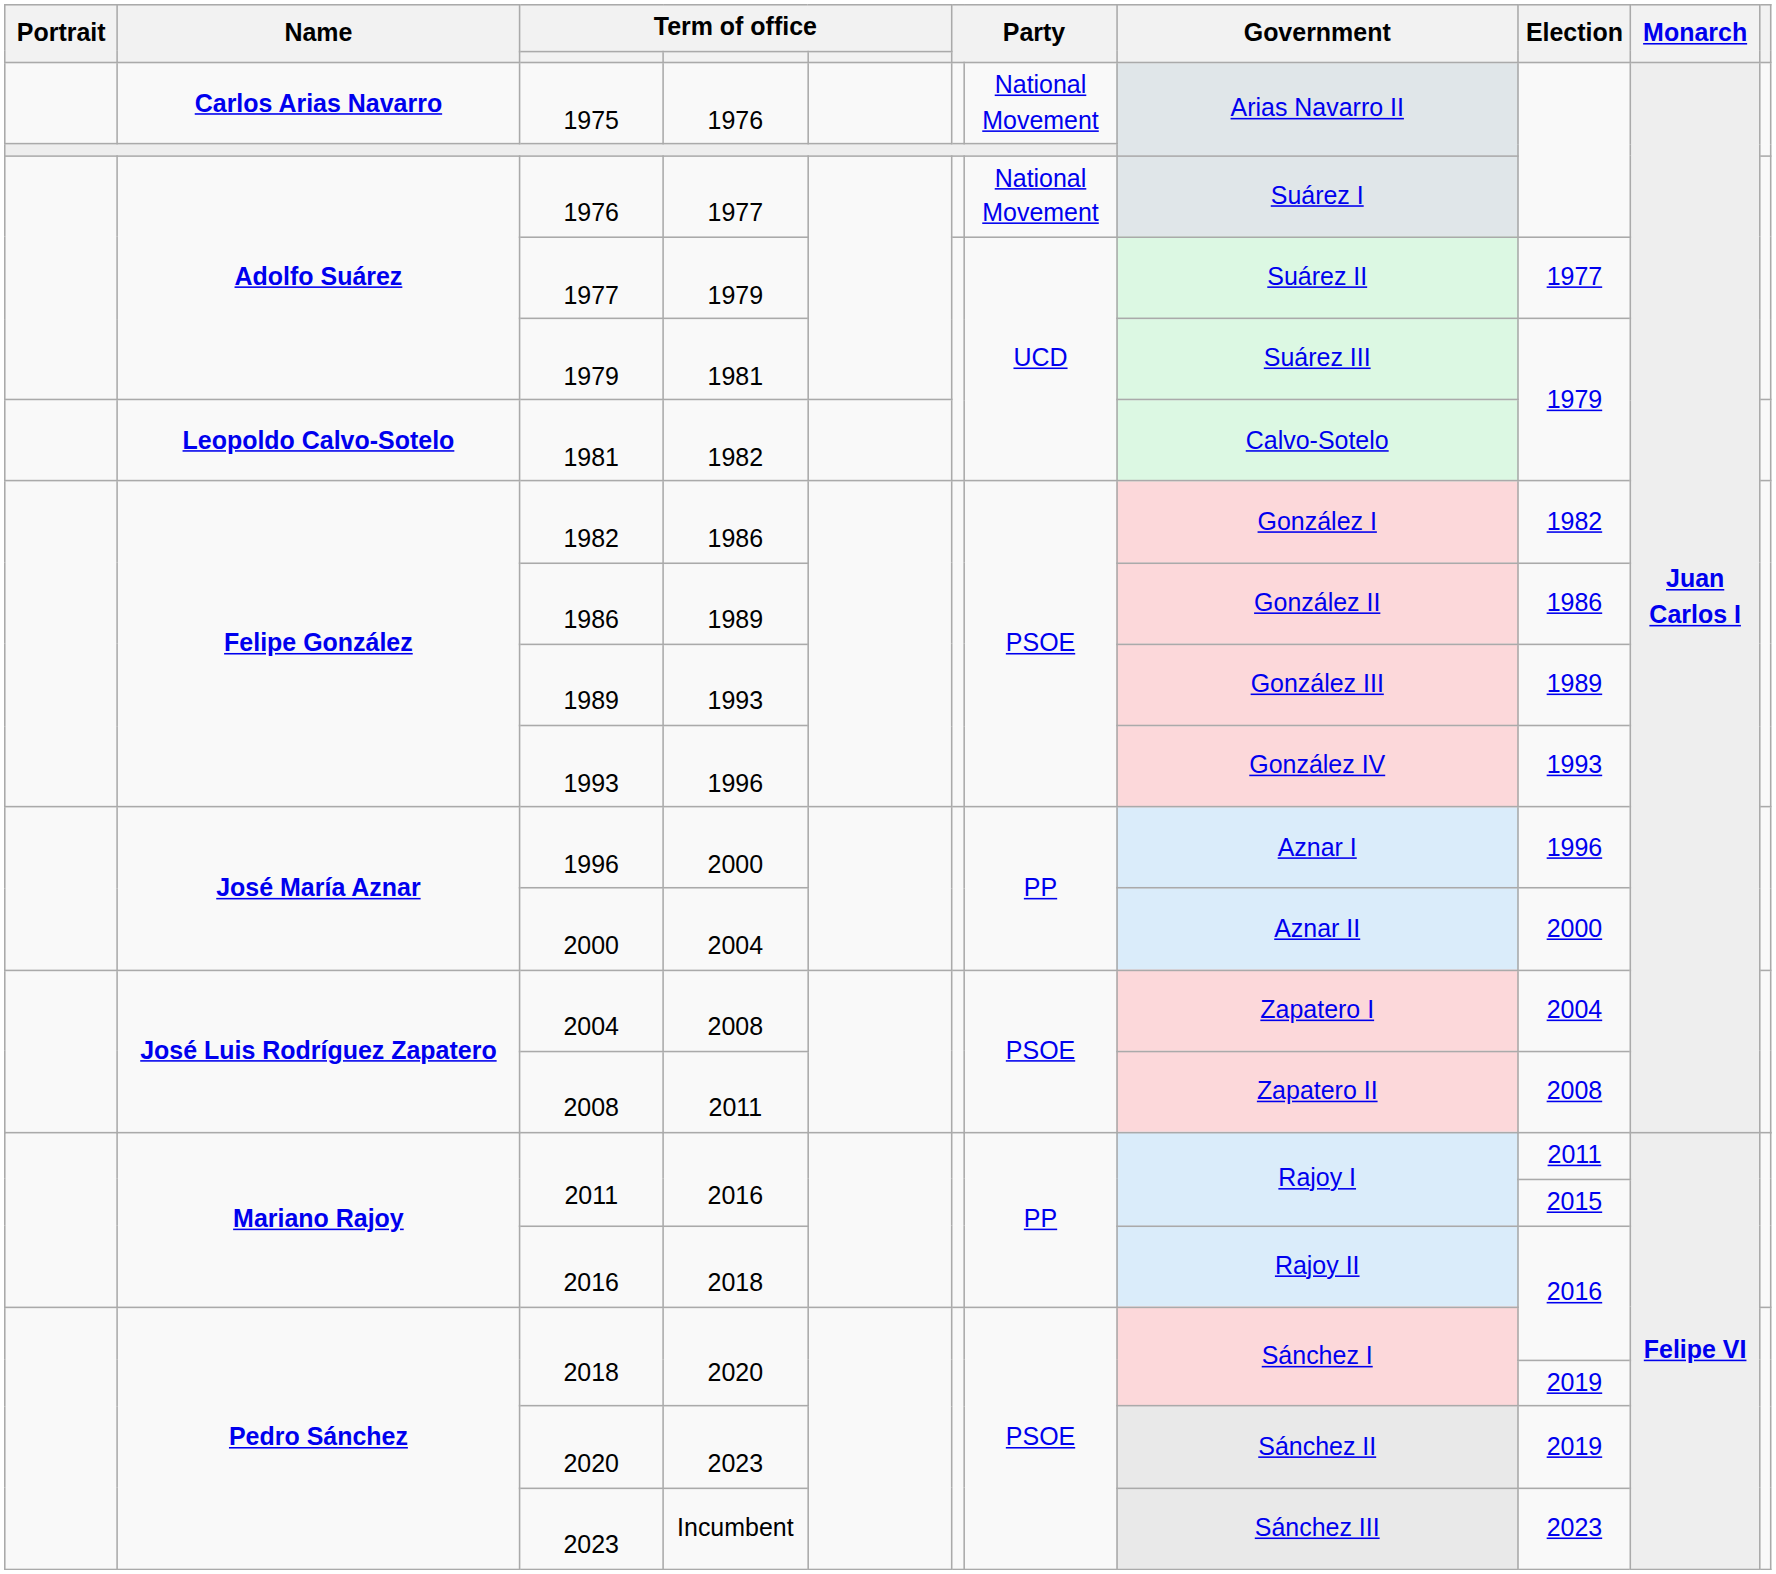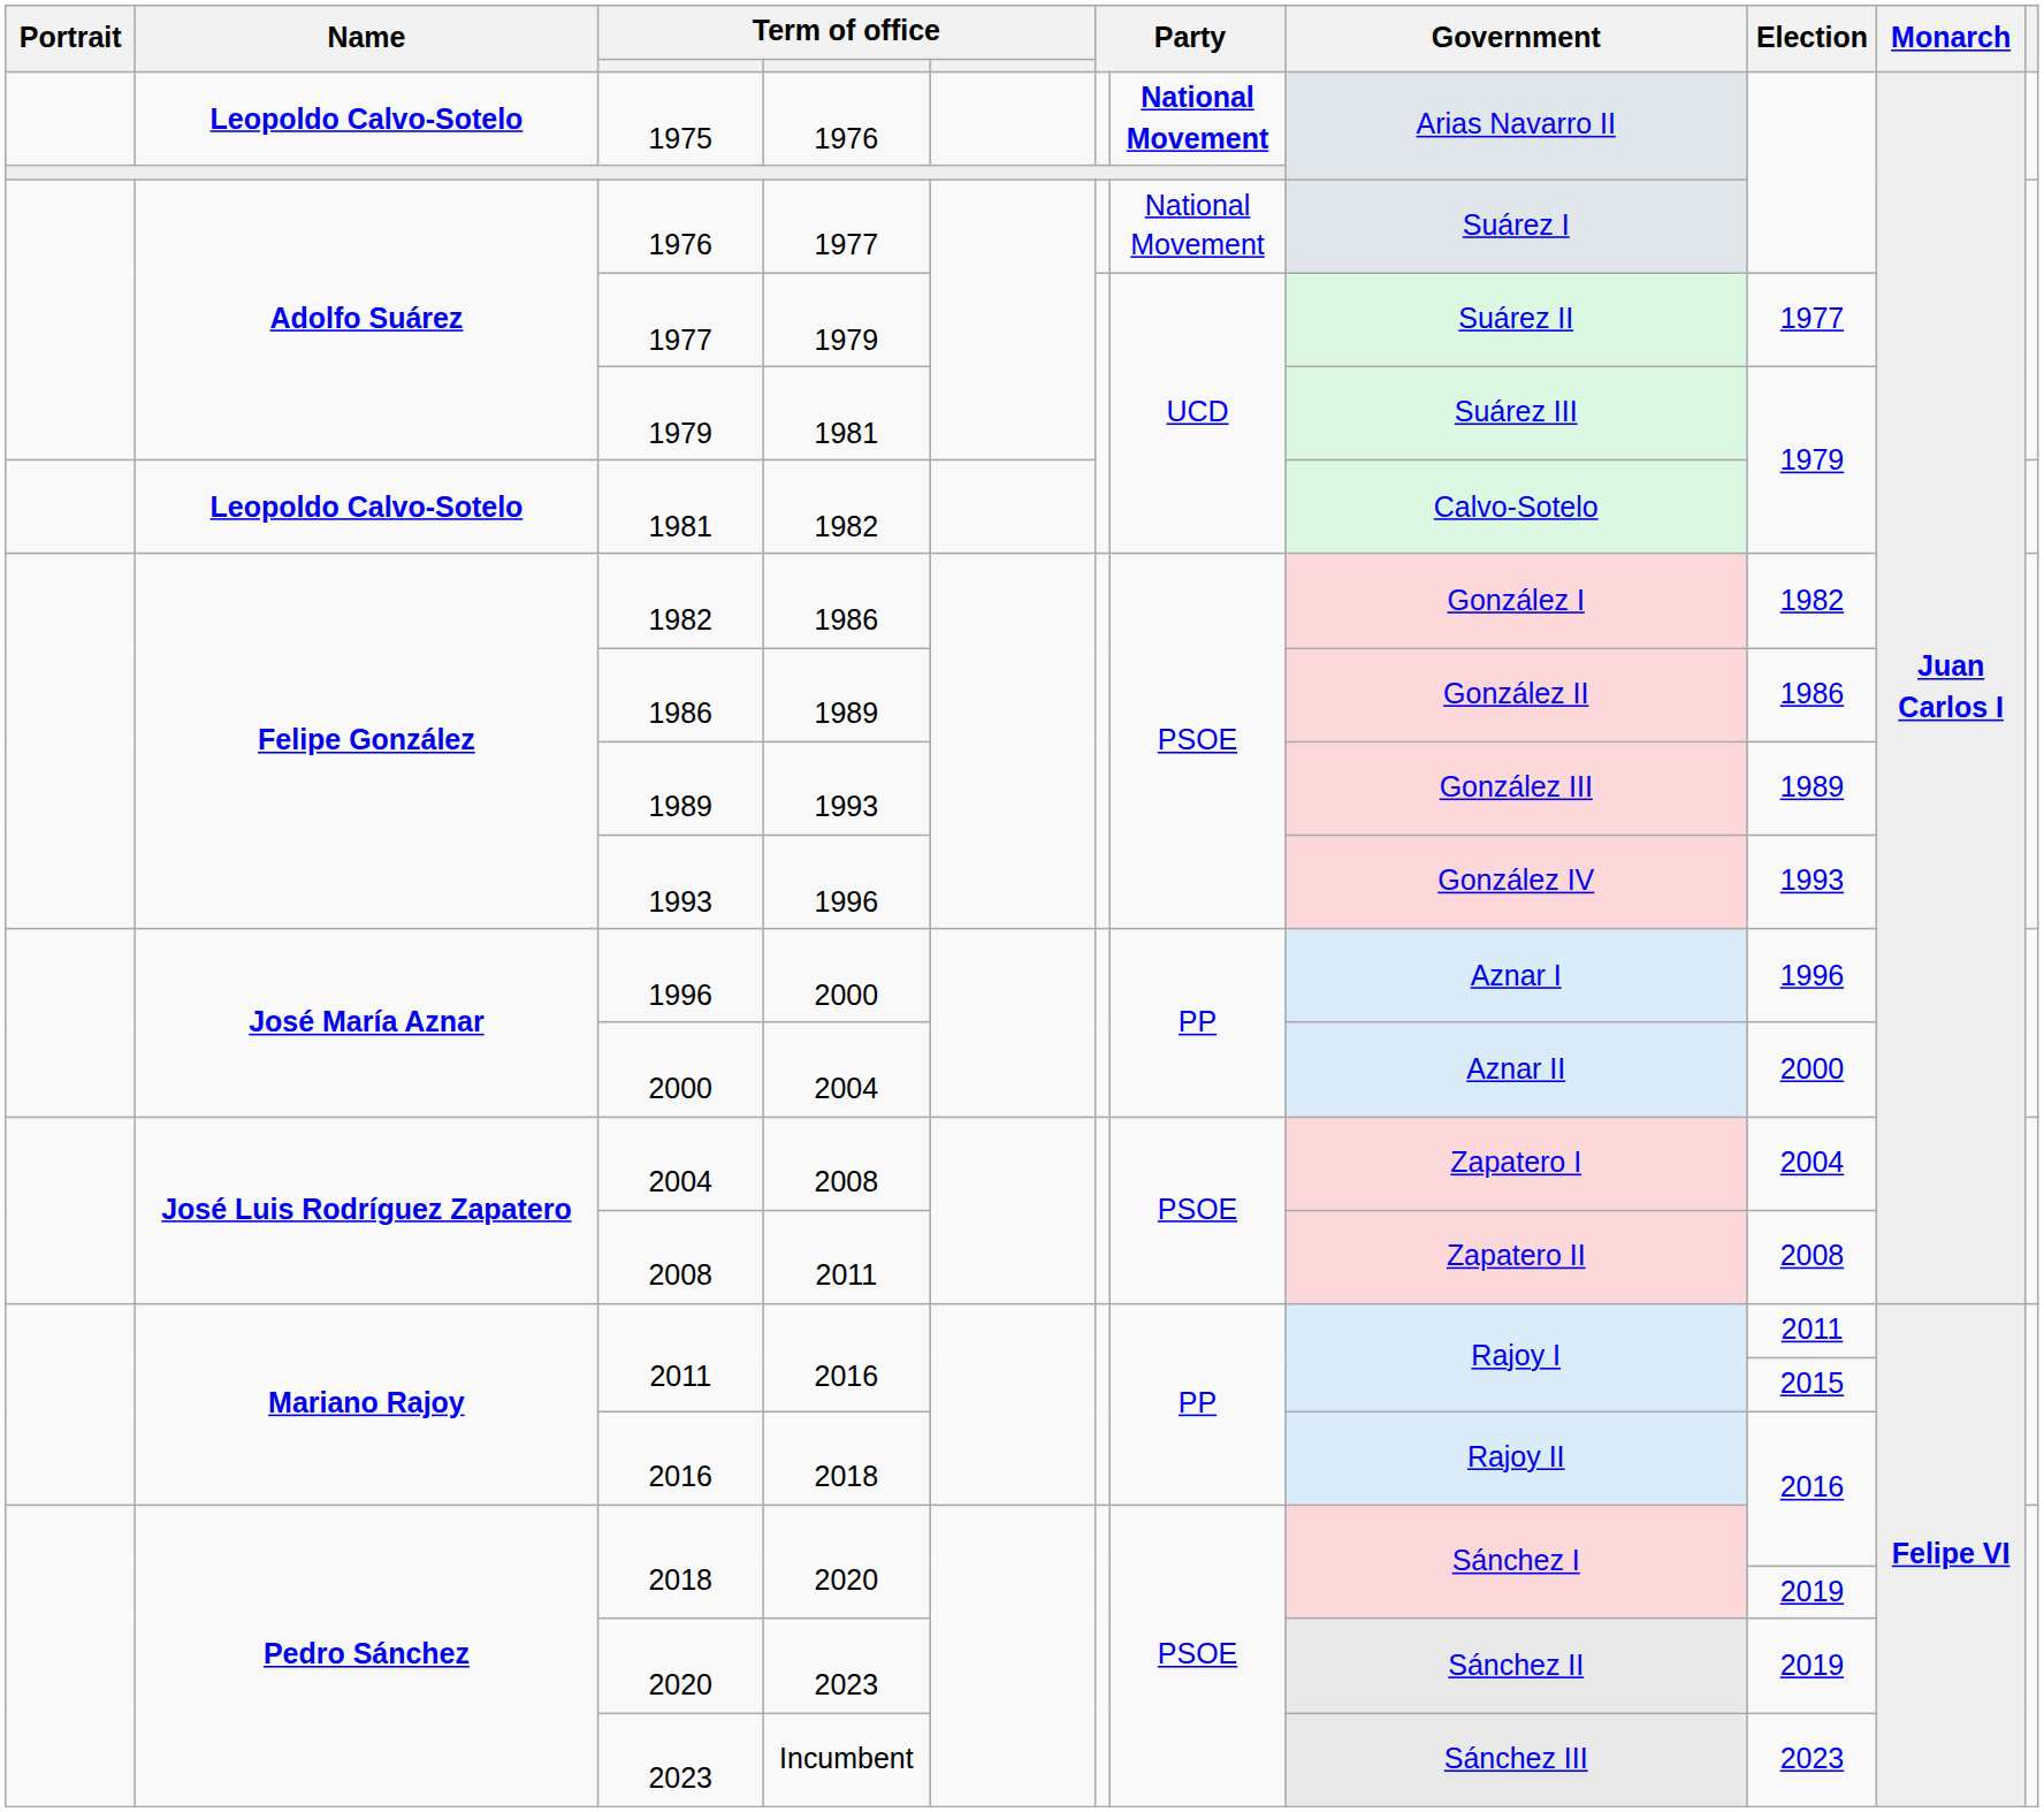1975 | Name: Carlos Arias Navarro -> Leopoldo Calvo-Sotelo
1975 | column 7: normal -> bold
